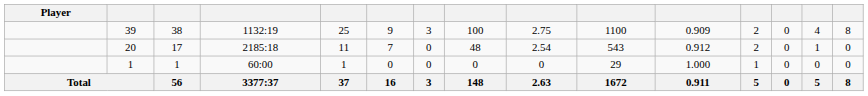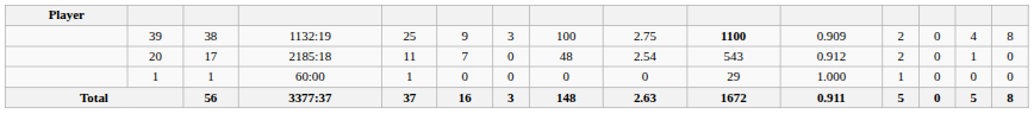39 | column 10: normal -> bold
